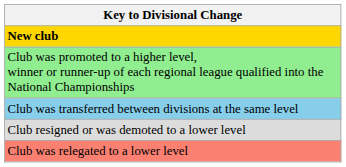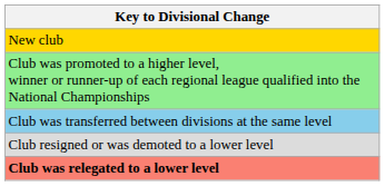row 2 | column 1: bold -> normal
row 6 | column 1: normal -> bold
